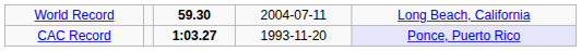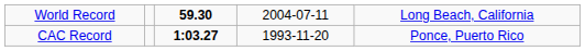CAC Record | column 5: lavender background -> no background
